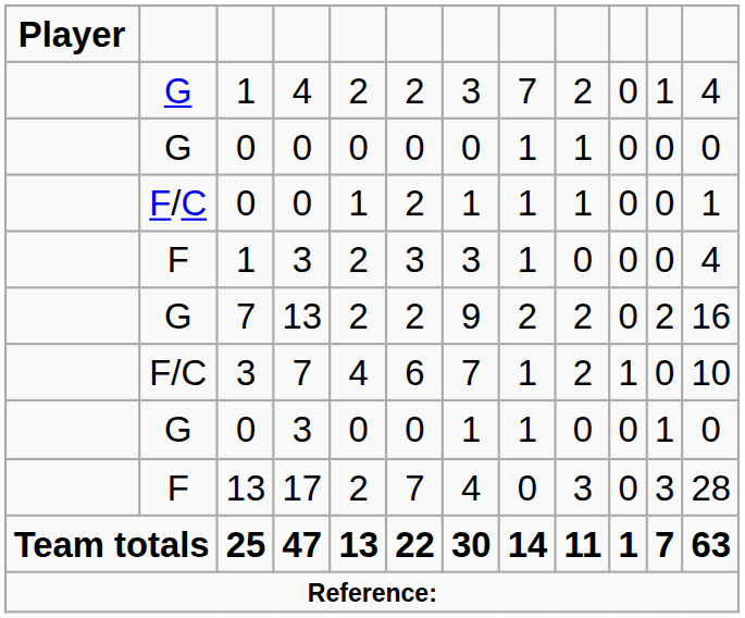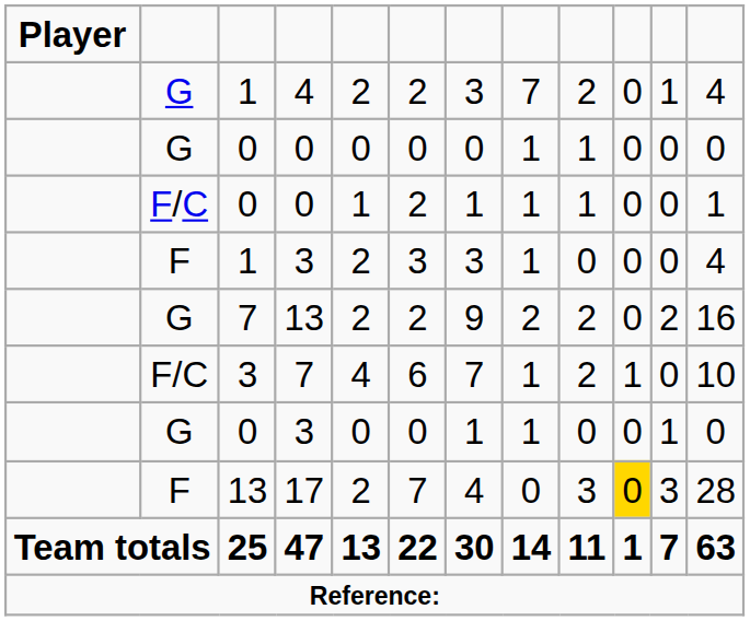17 | column 10: no background -> gold background
